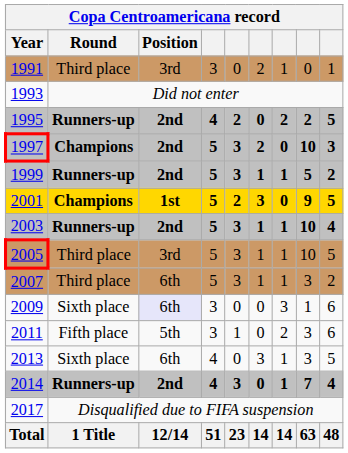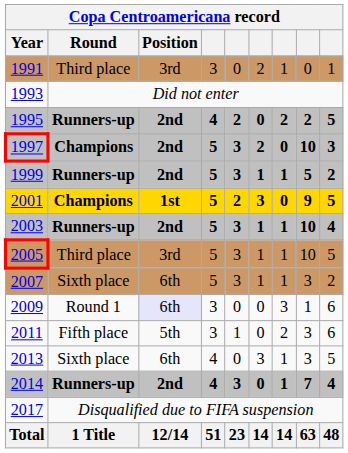2007 | Round: Third place -> Sixth place
2009 | Round: Sixth place -> Round 1
